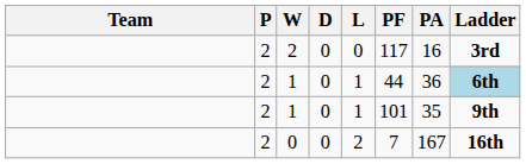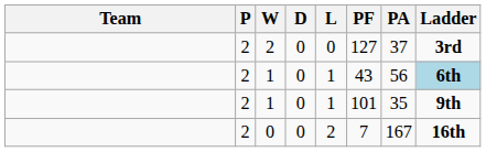row 2 | PF: 117 -> 127
row 2 | PA: 16 -> 37
row 3 | PF: 44 -> 43
row 3 | PA: 36 -> 56
